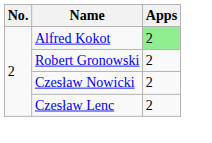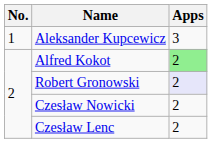+ row: 1 | Aleksander Kupcewicz | 3
Robert Gronowski | Apps: no background -> lavender background
